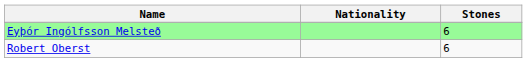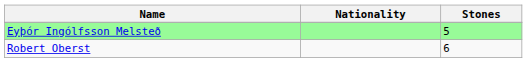Eyþór Ingólfsson Melsteð | Stones: 6 -> 5
